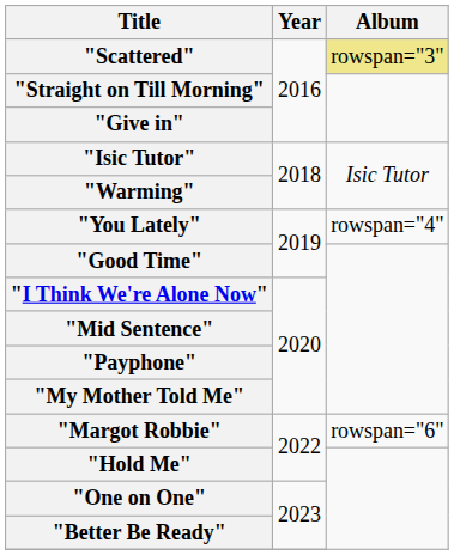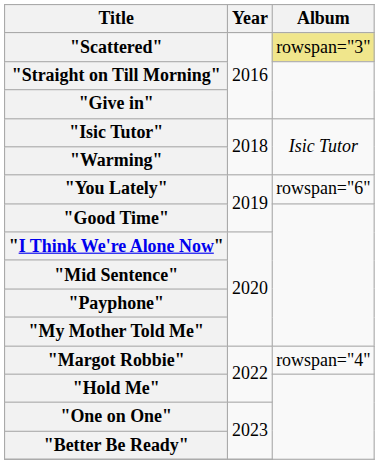"You Lately" | Album: rowspan="4" -> rowspan="6"
"Margot Robbie" | Album: rowspan="6" -> rowspan="4"
